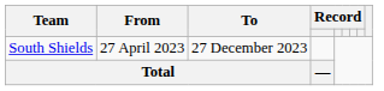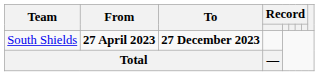South Shields | From: normal -> bold
South Shields | To: normal -> bold
